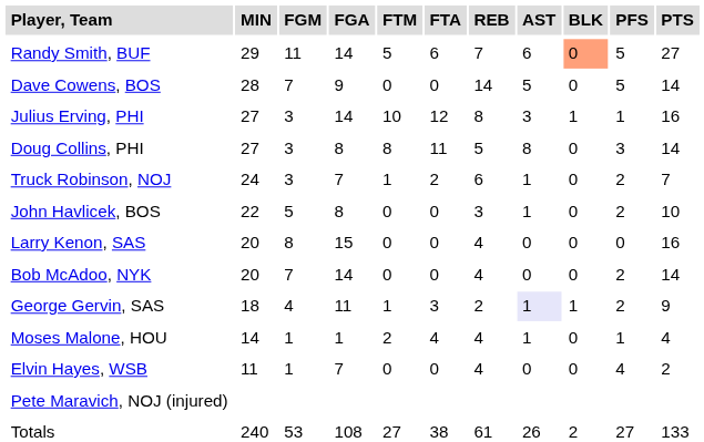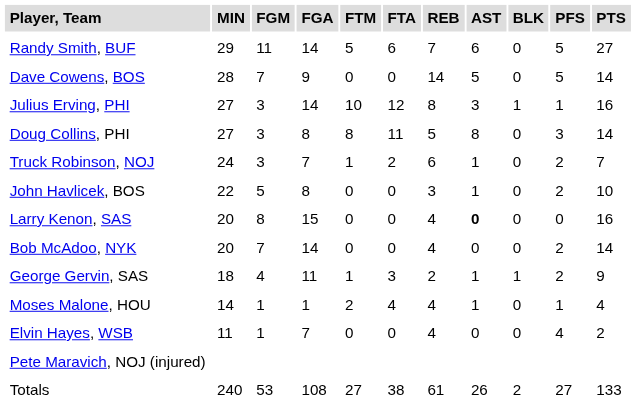Randy Smith, BUF | BLK: lightsalmon background -> no background
Larry Kenon, SAS | AST: normal -> bold
George Gervin, SAS | AST: lavender background -> no background
